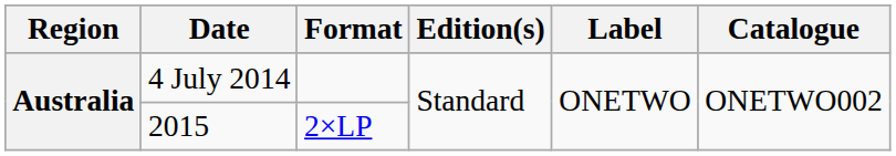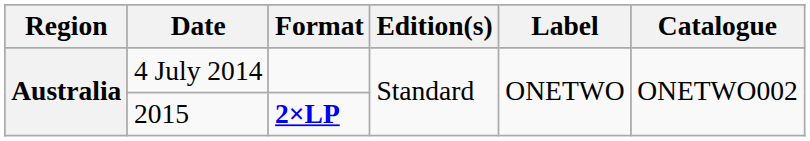2015 | Format: normal -> bold
